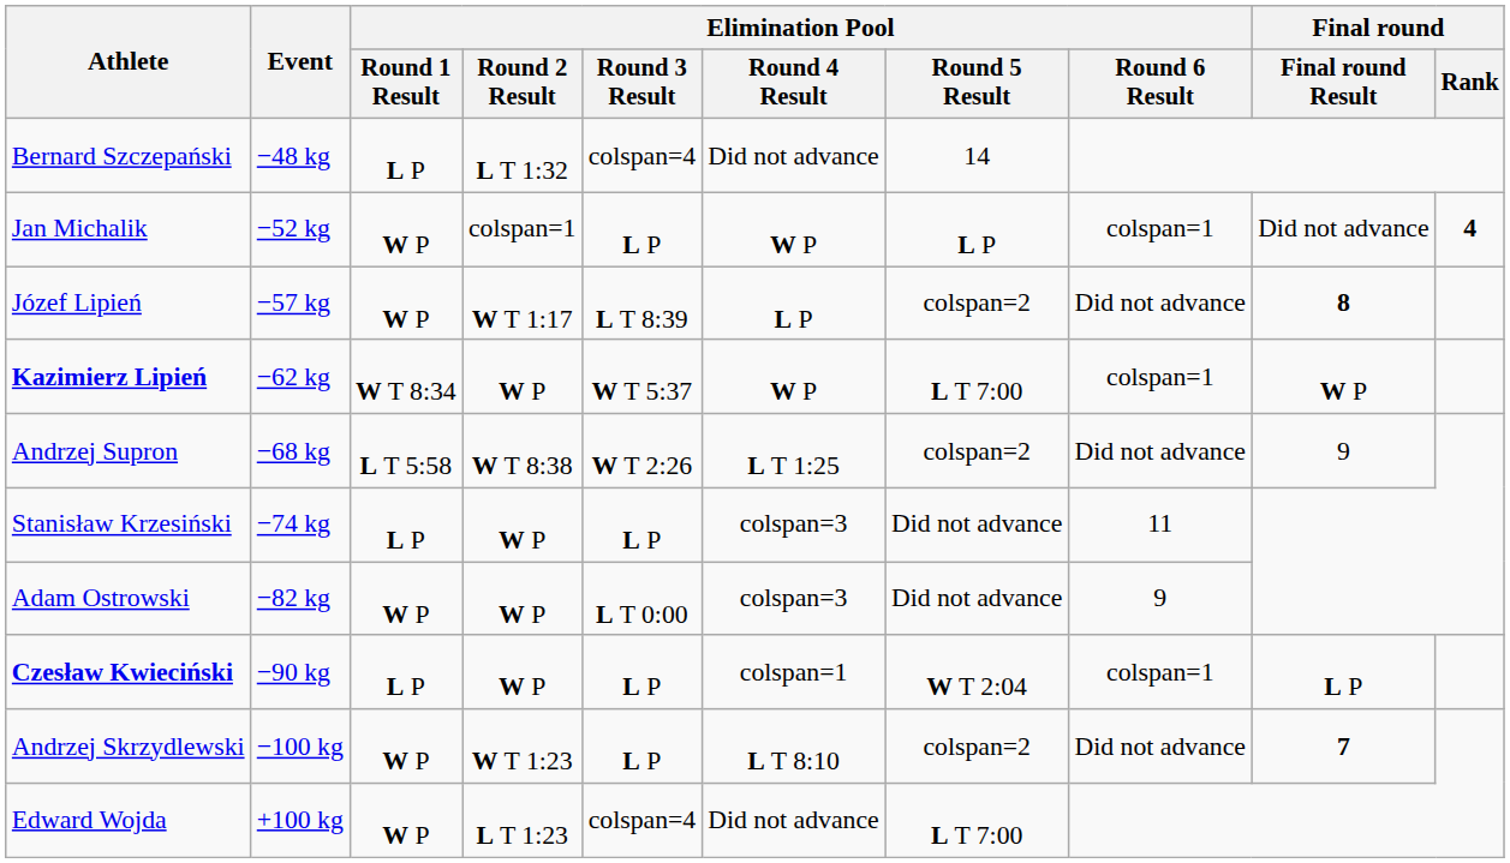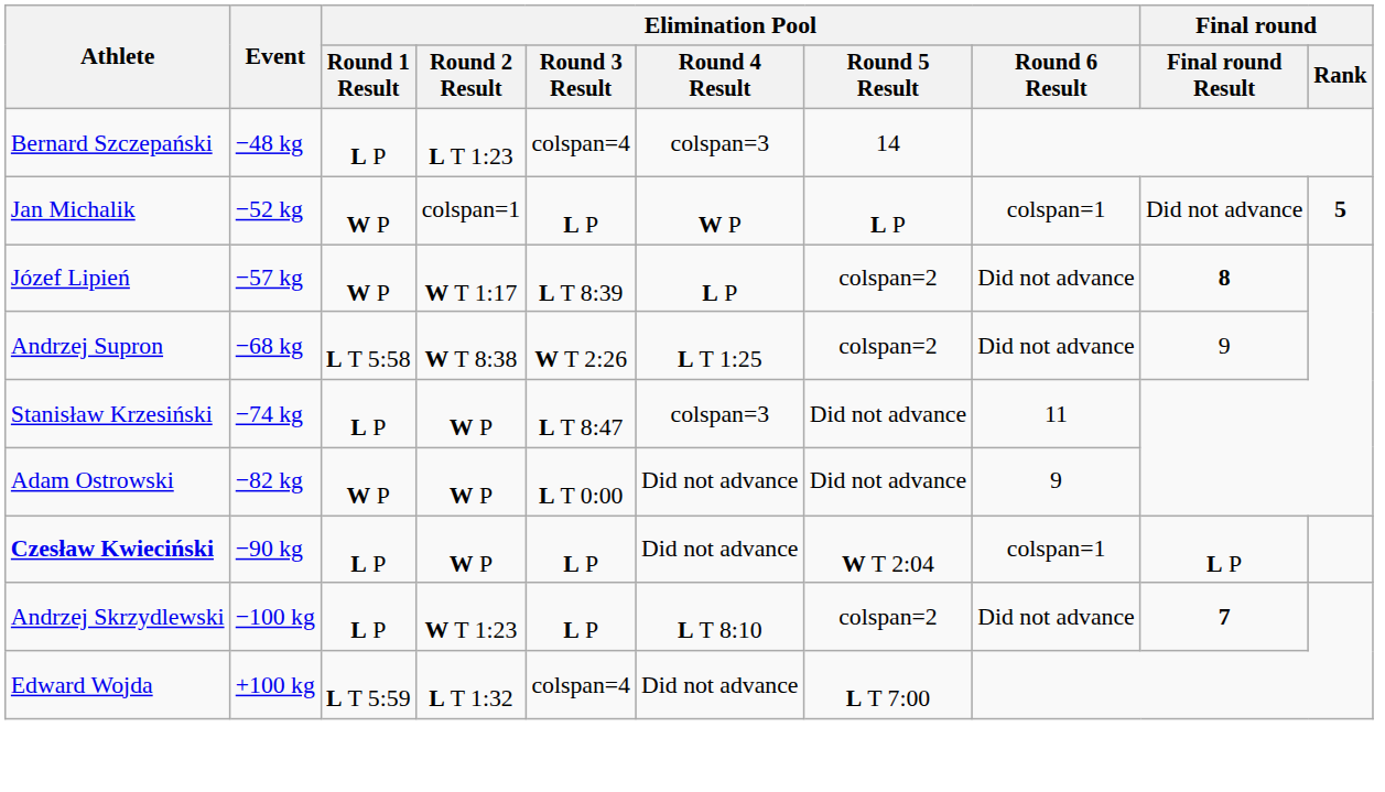Bernard Szczepański | Elimination Pool / Round 2 Result: L T 1:32 -> L T 1:23
Bernard Szczepański | Elimination Pool / Round 4 Result: Did not advance -> colspan=3
Jan Michalik | Final round / Rank: 4 -> 5
- row: Kazimierz Lipień | −62 kg | W T 8:34 | W P | W T 5:37 | W P | L T 7:00 | colspan=1 | W P
Stanisław Krzesiński | Elimination Pool / Round 3 Result: L P -> L T 8:47
Adam Ostrowski | Elimination Pool / Round 4 Result: colspan=3 -> Did not advance
Czesław Kwieciński | Elimination Pool / Round 4 Result: colspan=1 -> Did not advance
Andrzej Skrzydlewski | Elimination Pool / Round 1 Result: W P -> L P
Edward Wojda | Elimination Pool / Round 1 Result: W P -> L T 5:59
Edward Wojda | Elimination Pool / Round 2 Result: L T 1:23 -> L T 1:32
